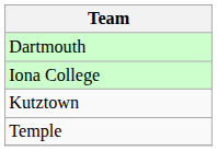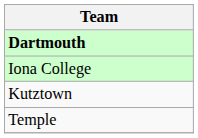row 2 | column 1: normal -> bold
